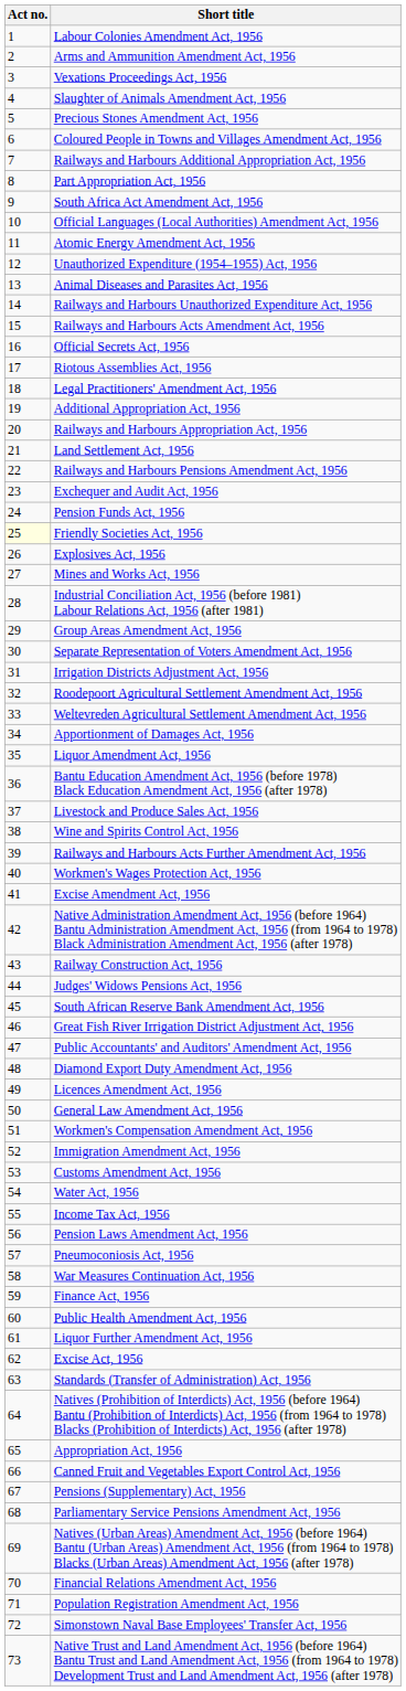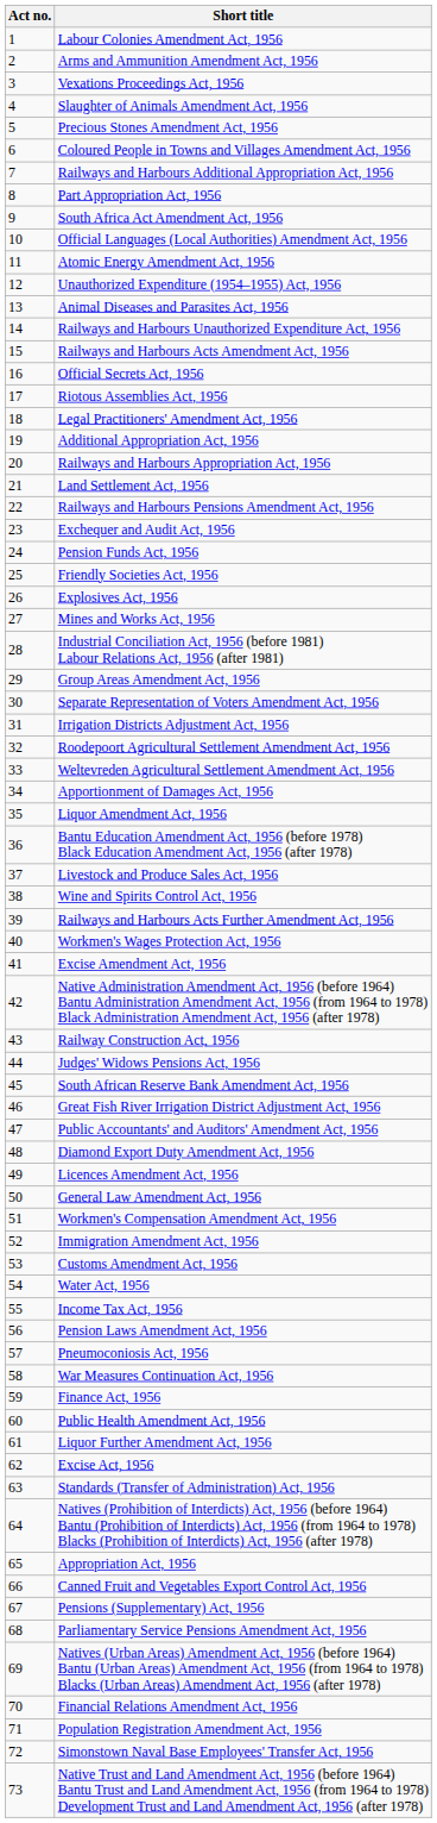Friendly Societies Act, 1956 | Act no.: lightyellow background -> no background
